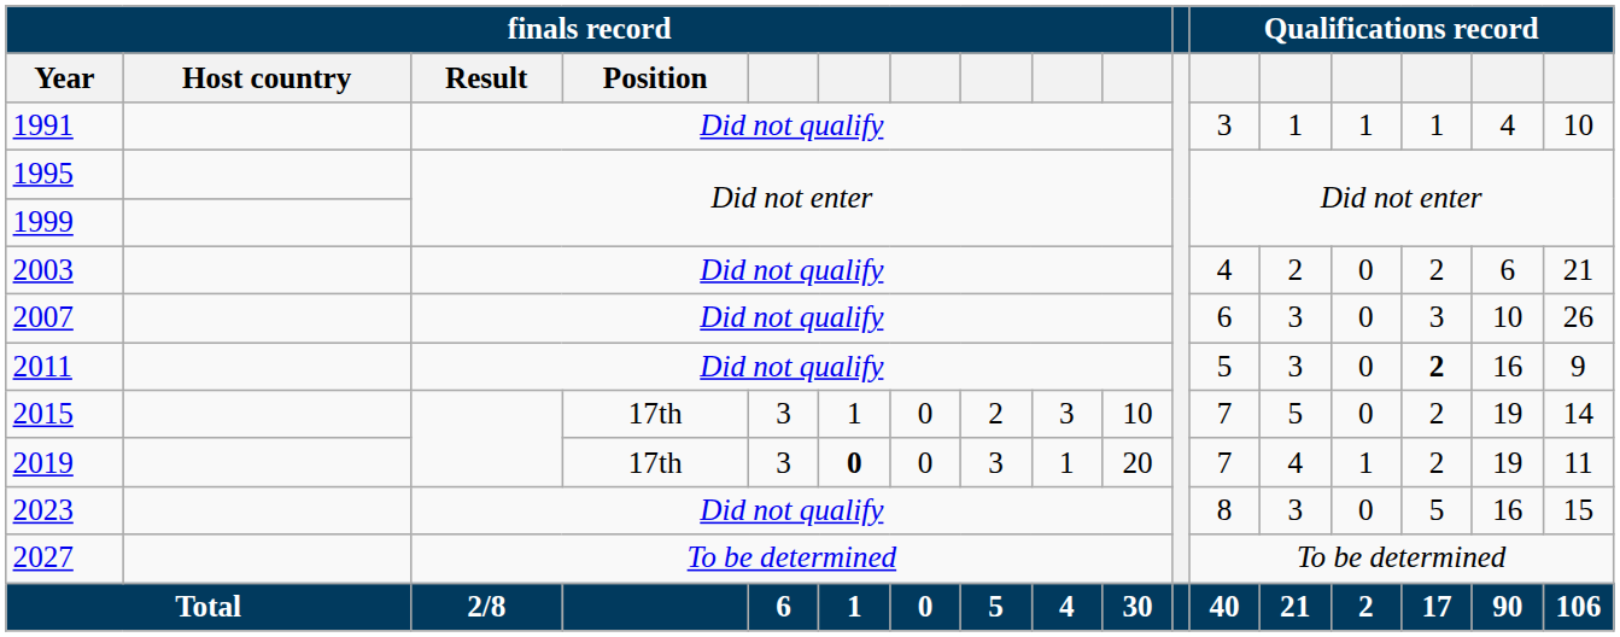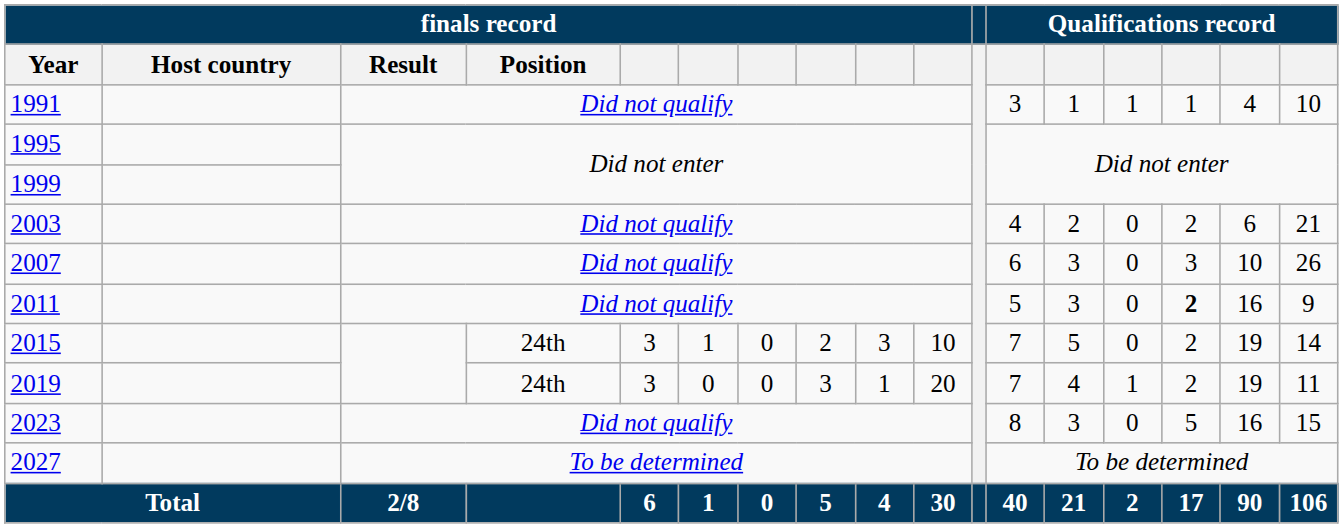2015 | finals record / Position: 17th -> 24th
2019 | finals record / Position: 17th -> 24th
2019 | column 6: bold -> normal
